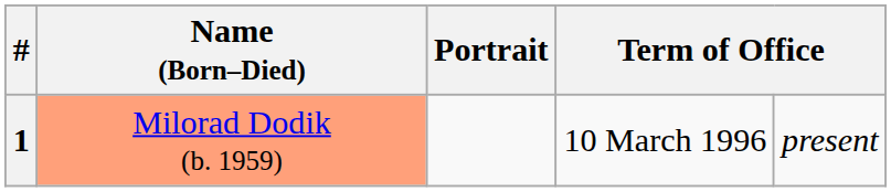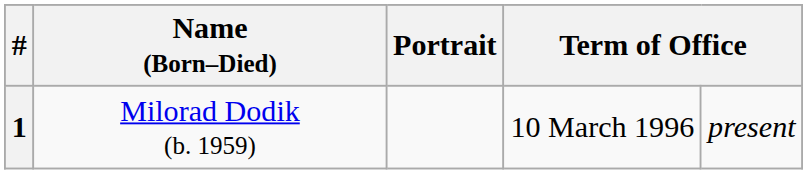1 | Name (Born–Died): lightsalmon background -> no background
